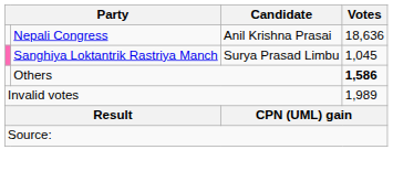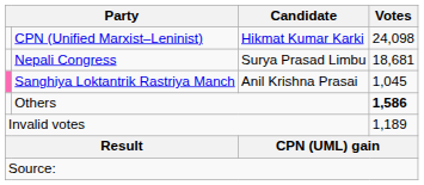+ row: CPN (Unified Marxist–Leninist) | Hikmat Kumar Karki | 24,098
Nepali Congress | Candidate: Anil Krishna Prasai -> Surya Prasad Limbu
Nepali Congress | Votes: 18,636 -> 18,681
Sanghiya Loktantrik Rastriya Manch | Candidate: Surya Prasad Limbu -> Anil Krishna Prasai
Invalid votes | Votes: 1,989 -> 1,189
